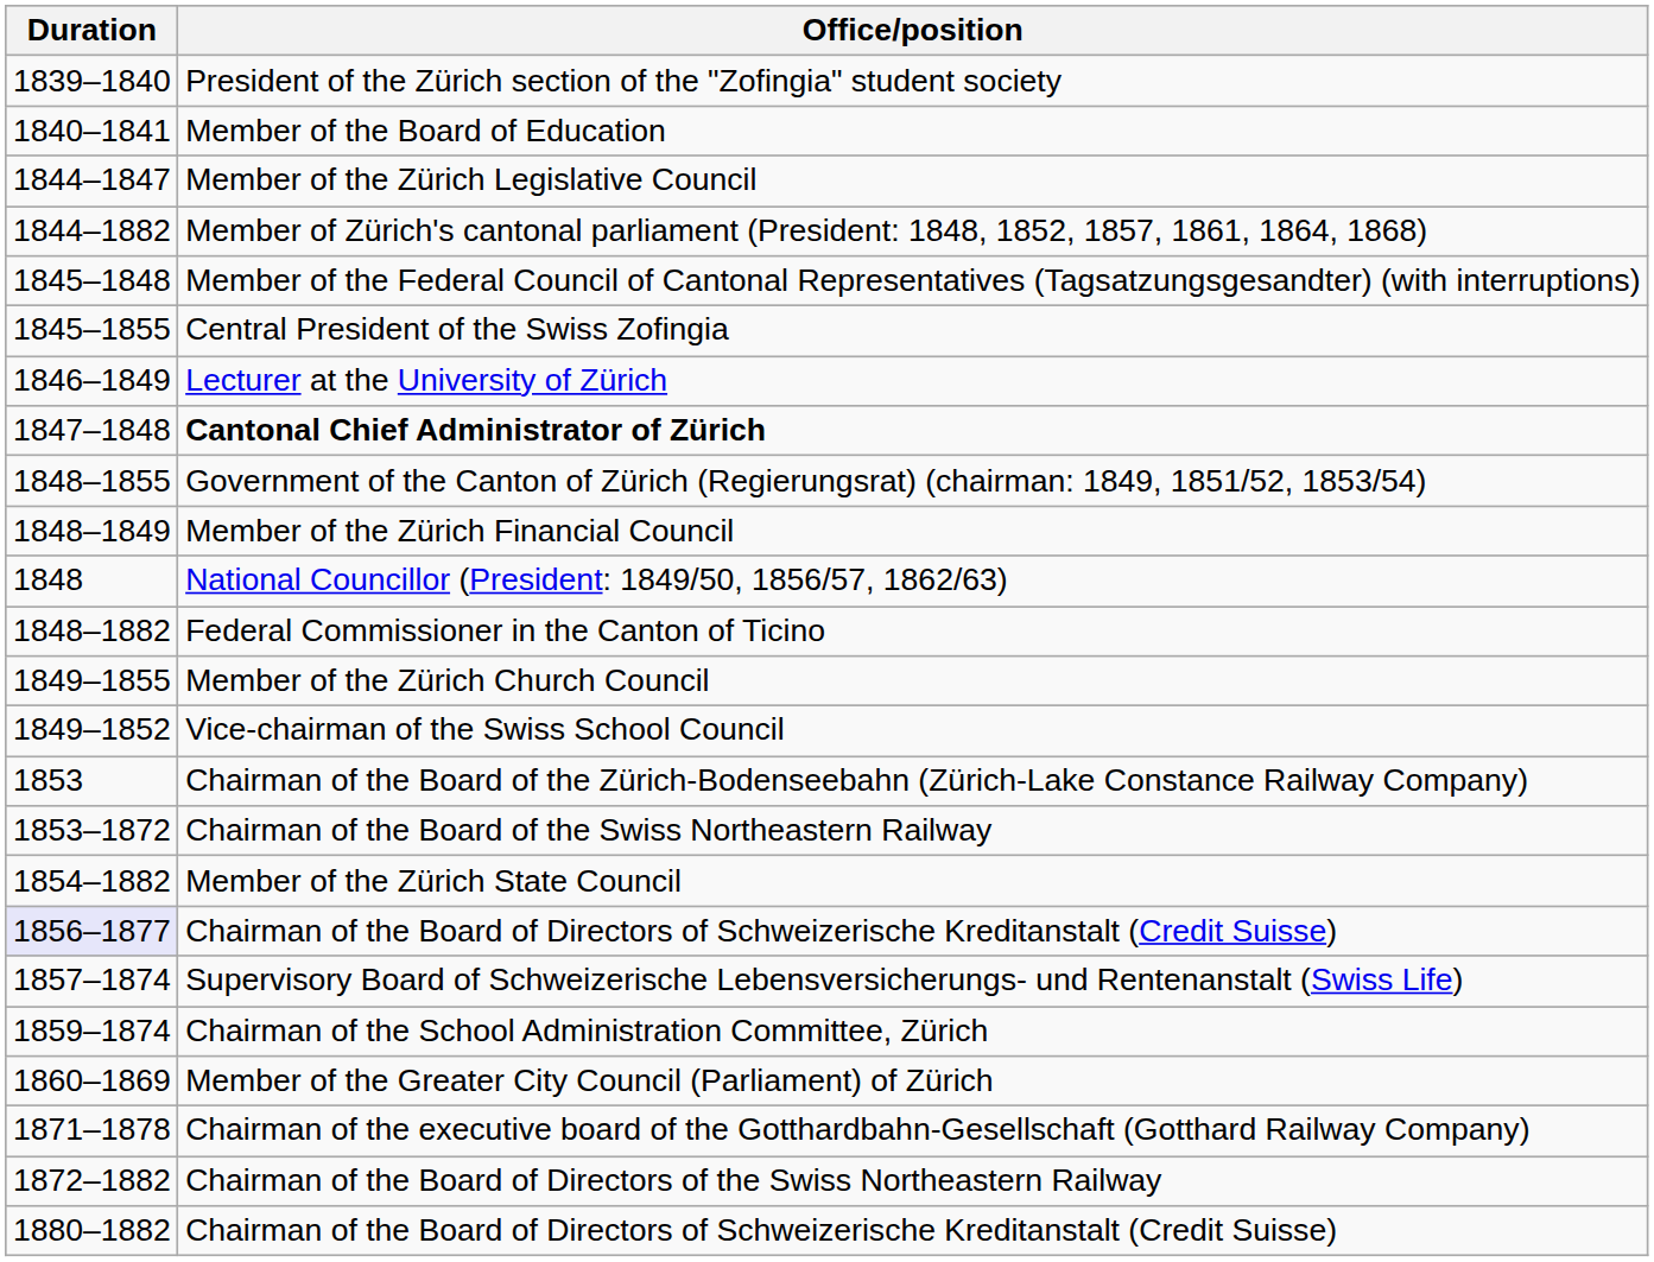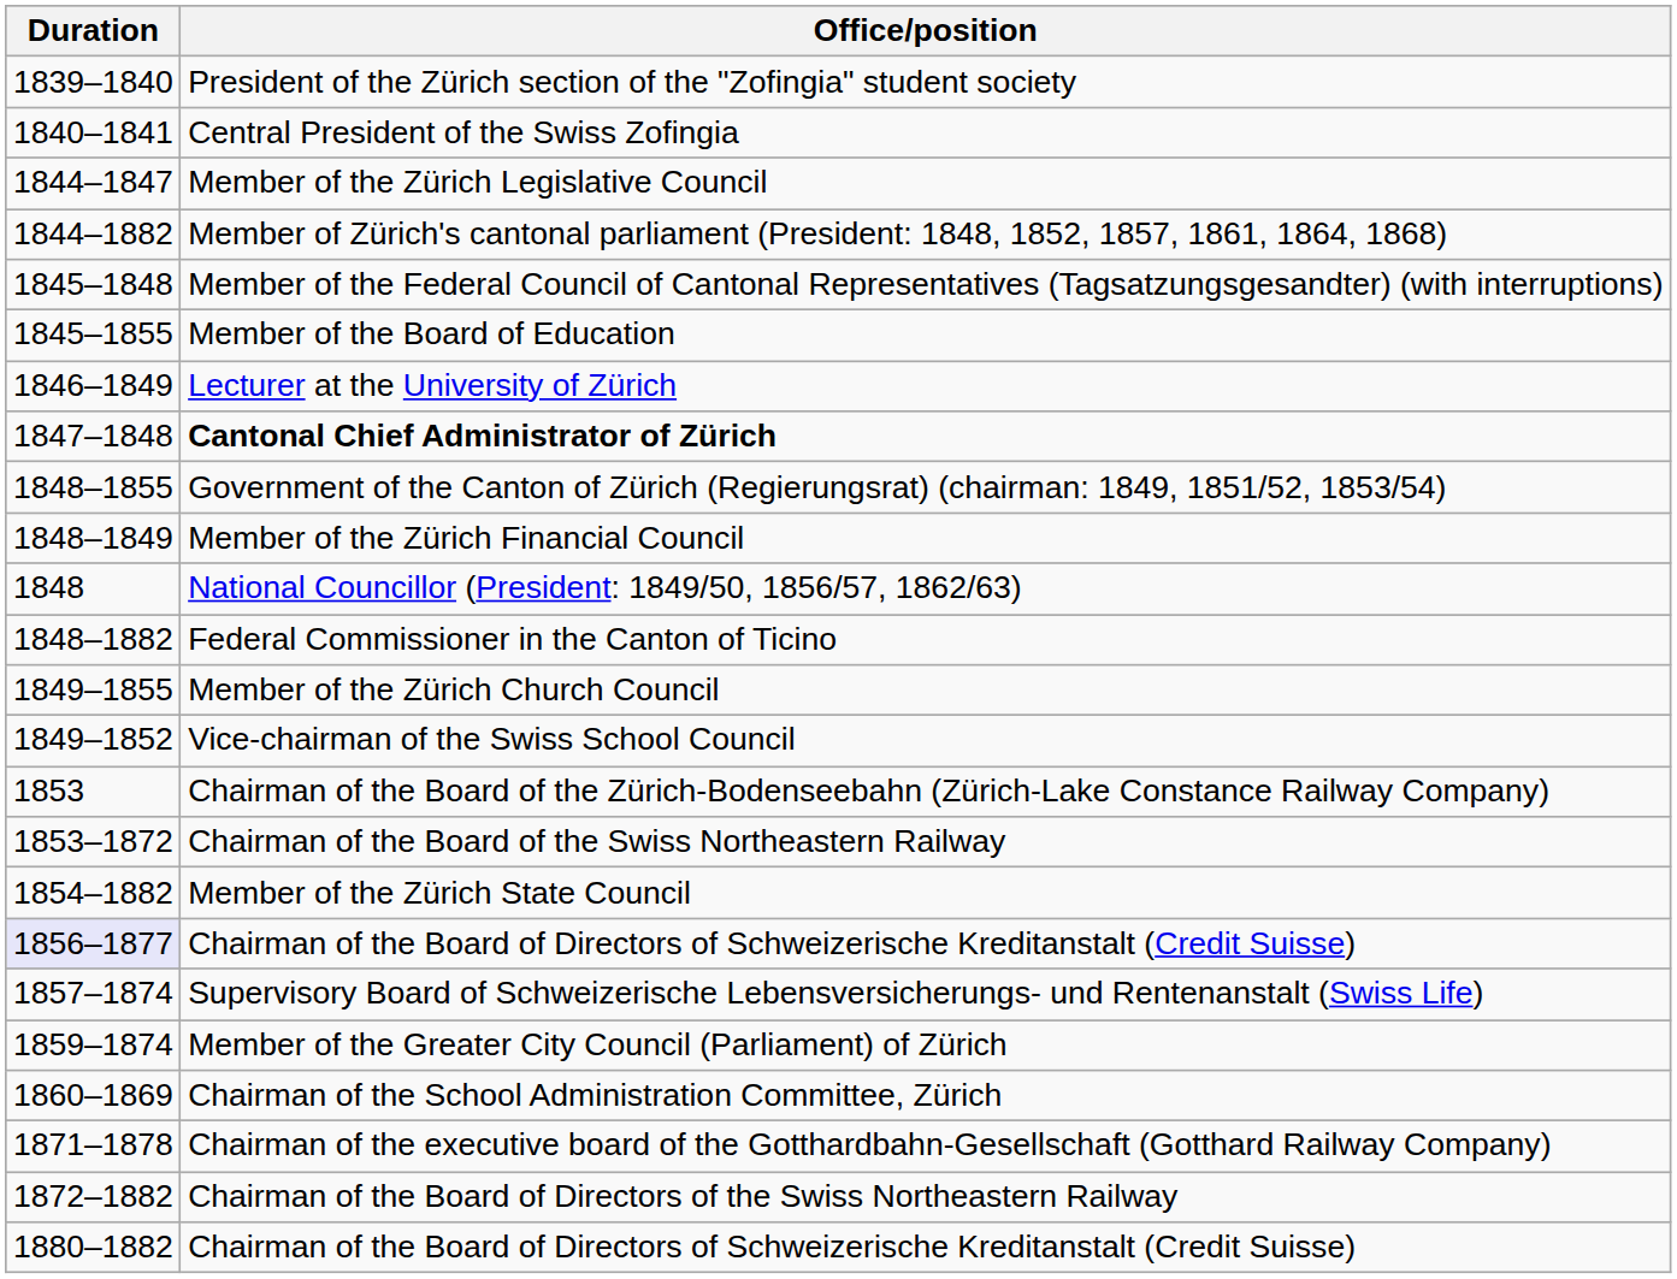row 3 | Office/position: Member of the Board of Education -> Central President of the Swiss Zofingia
row 7 | Office/position: Central President of the Swiss Zofingia -> Member of the Board of Education
row 21 | Office/position: Chairman of the School Administration Committee, Zürich -> Member of the Greater City Council (Parliament) of Zürich
row 22 | Office/position: Member of the Greater City Council (Parliament) of Zürich -> Chairman of the School Administration Committee, Zürich
